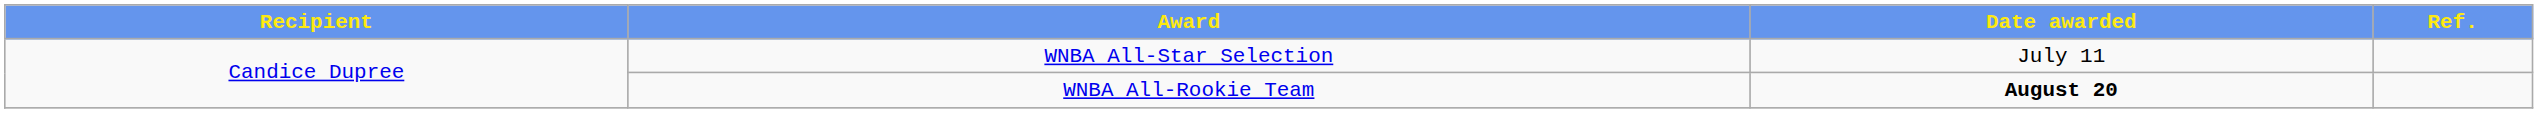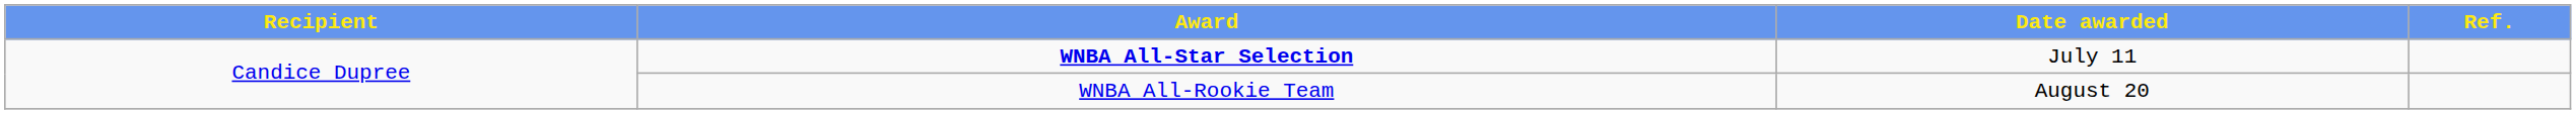row 2 | Award: normal -> bold
row 3 | Date awarded: bold -> normal
